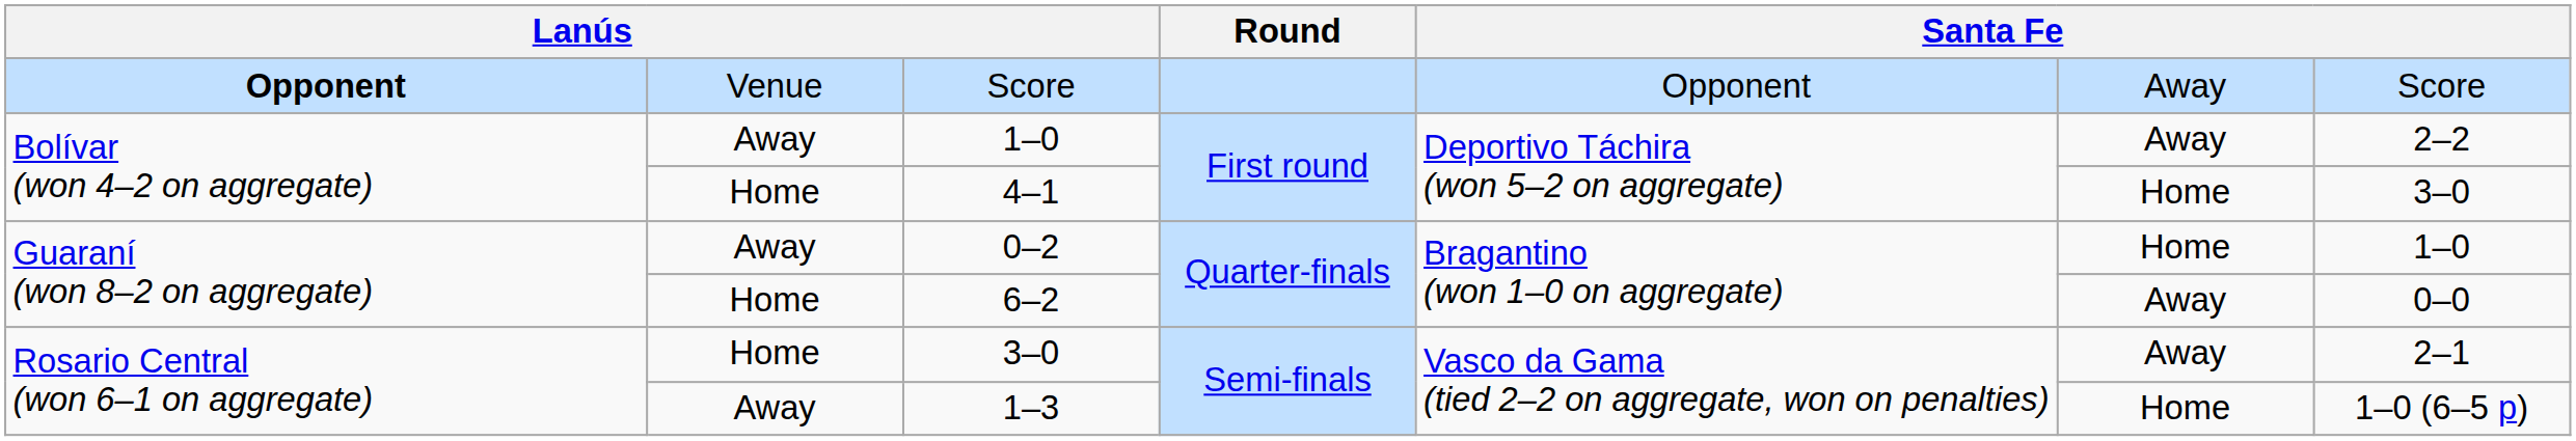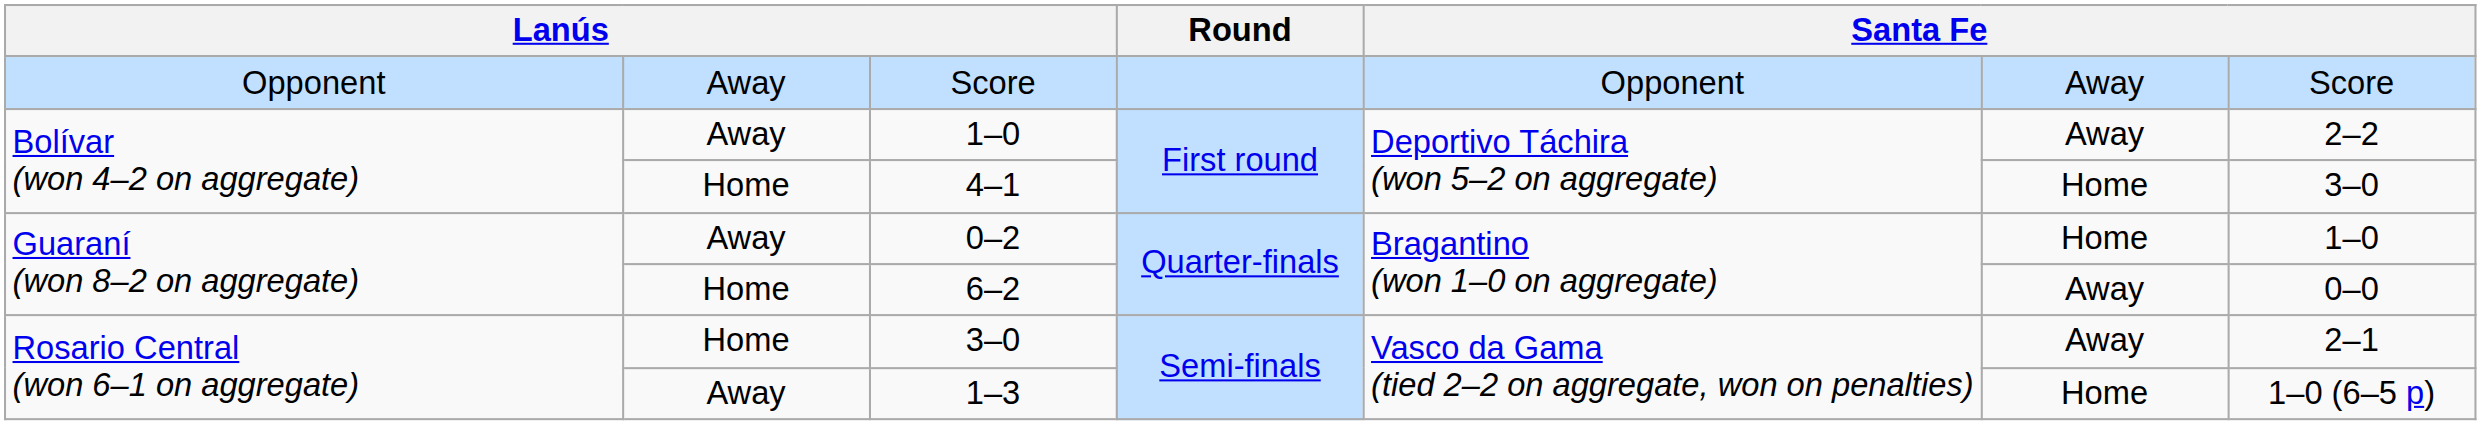row 2 | column 1: bold -> normal
row 2 | column 2: Venue -> Away
